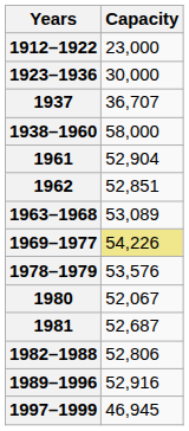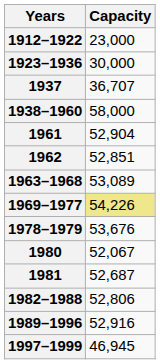1978–1979 | Capacity: 53,576 -> 53,676
